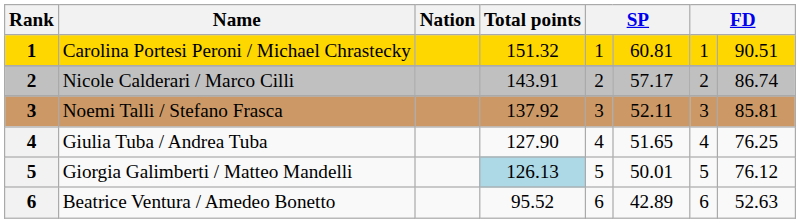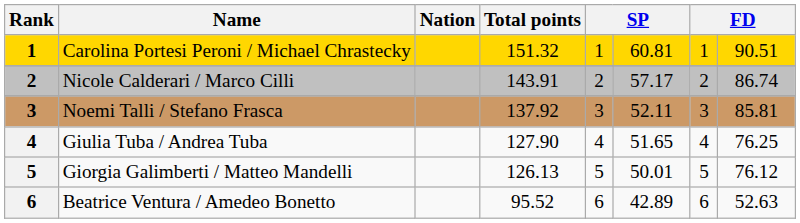Giorgia Galimberti / Matteo Mandelli | Total points: lightblue background -> no background
